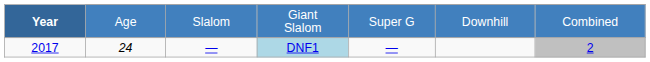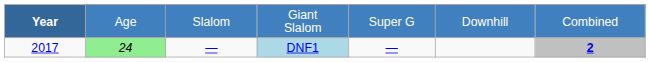2017 | column 2: no background -> lightgreen background
2017 | column 7: normal -> bold
